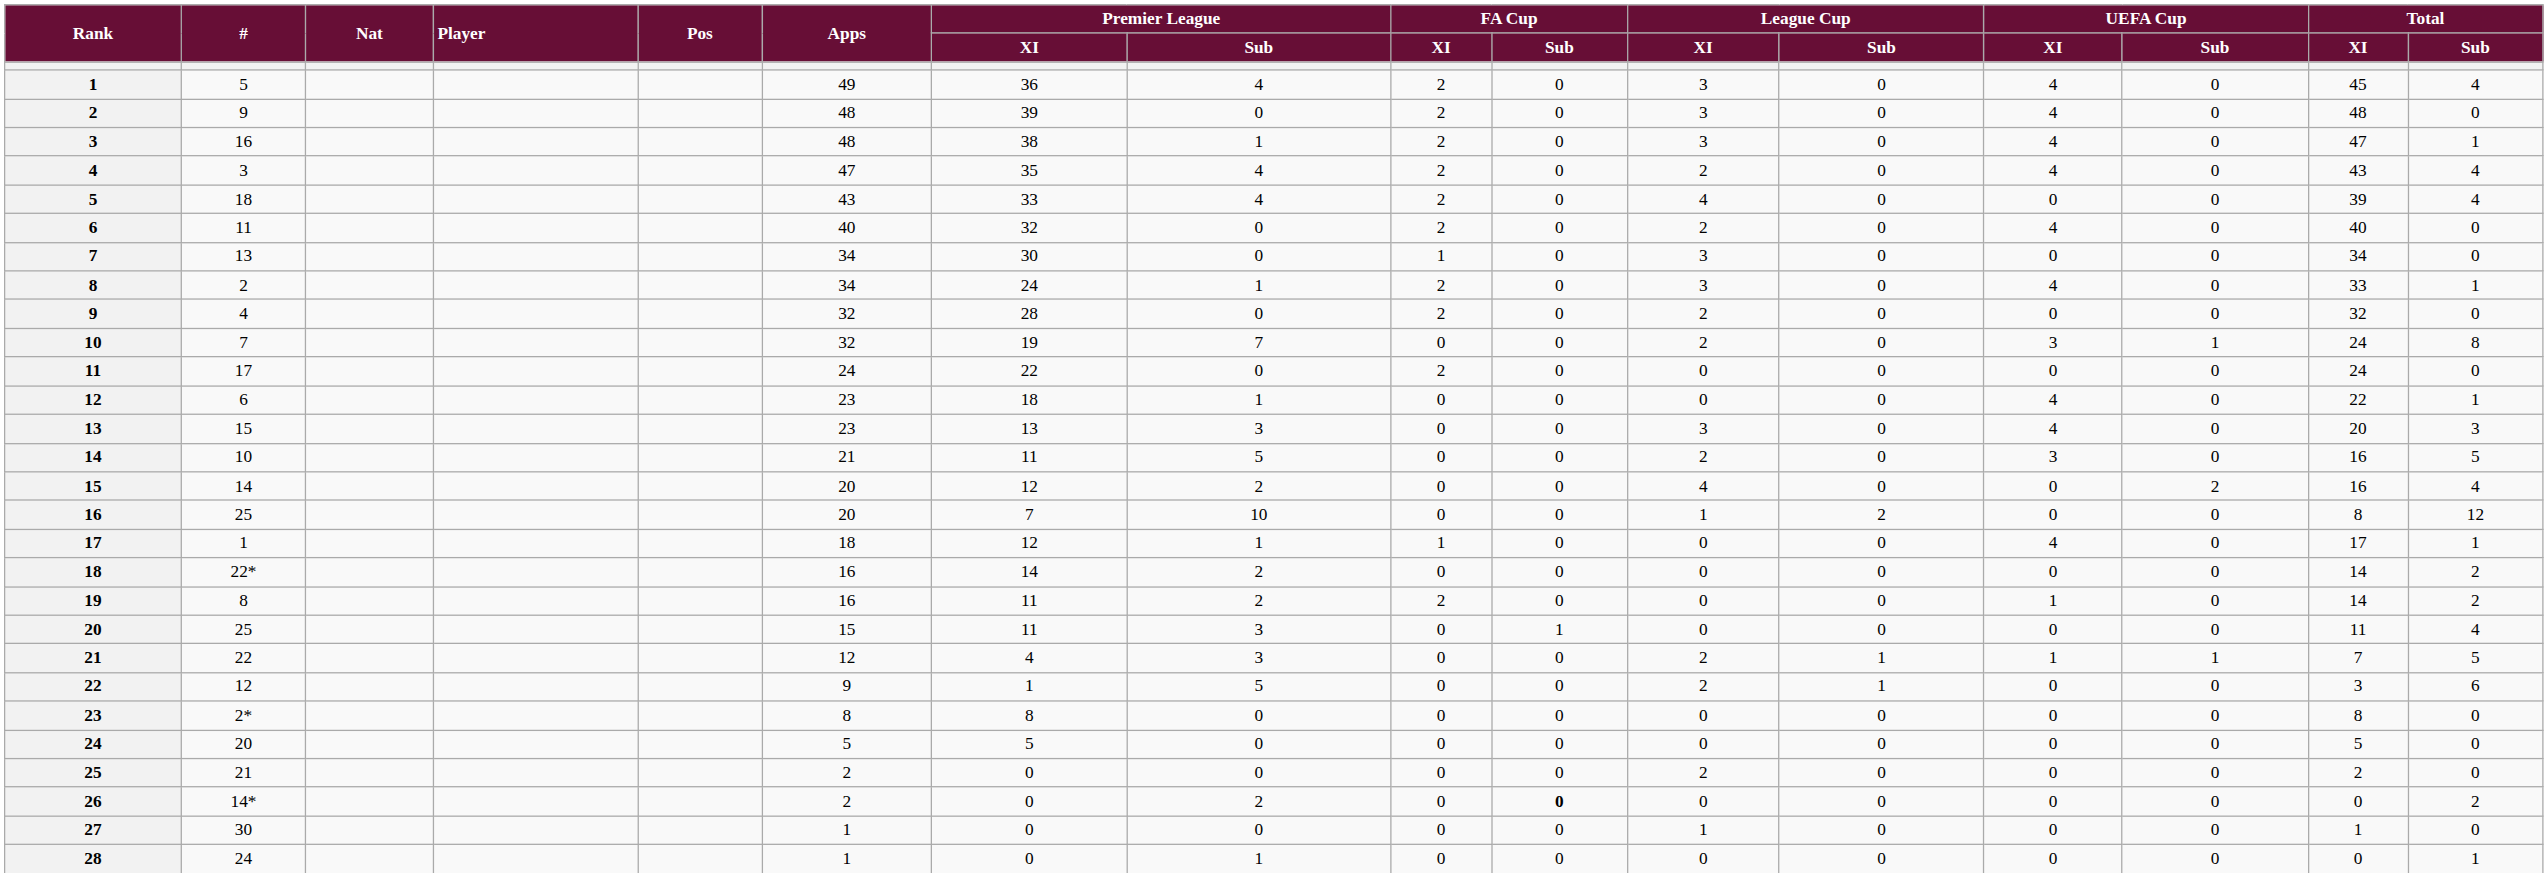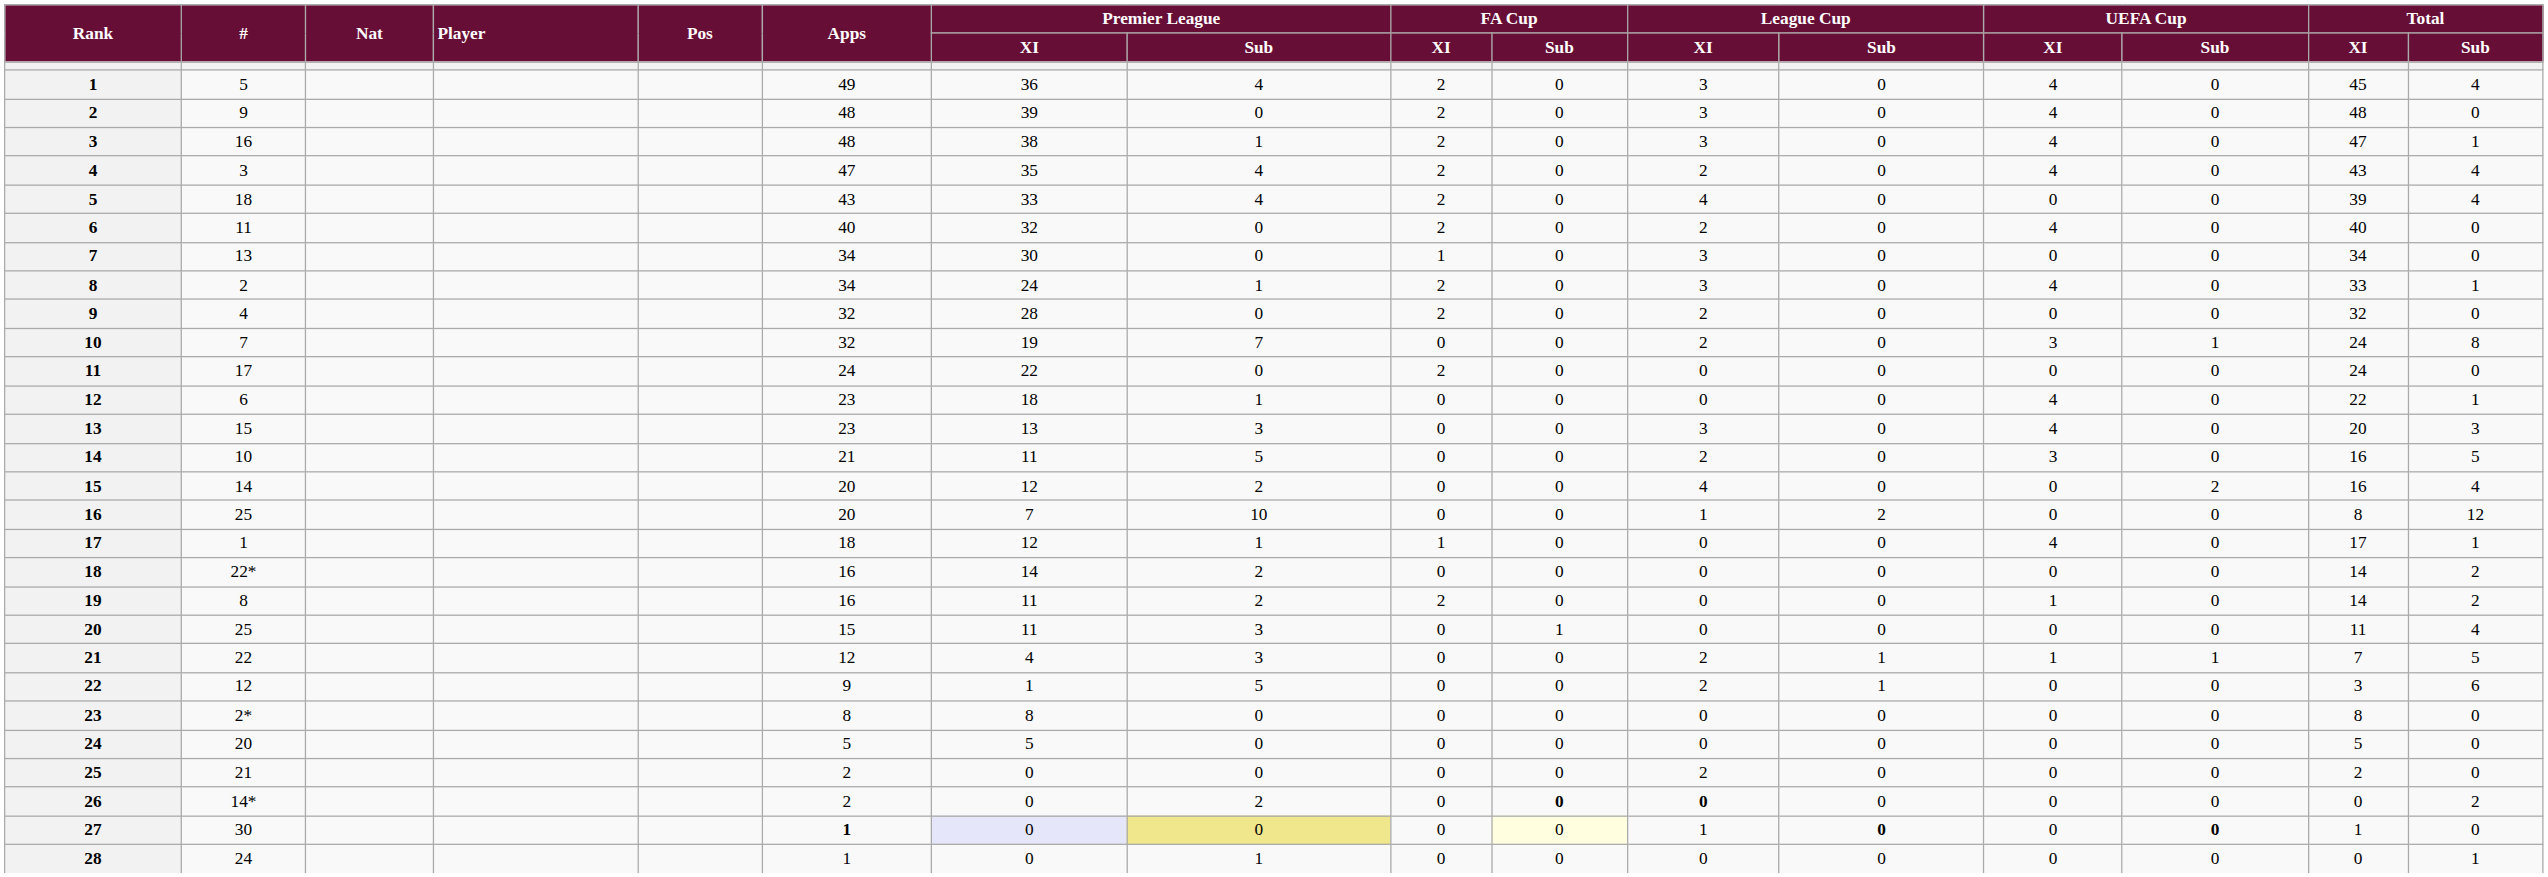26 | League Cup / XI: normal -> bold
27 | Apps: normal -> bold
27 | Premier League / XI: no background -> lavender background
27 | Premier League / Sub: no background -> khaki background
27 | FA Cup / Sub: no background -> lightyellow background
27 | League Cup / Sub: normal -> bold
27 | UEFA Cup / Sub: normal -> bold
